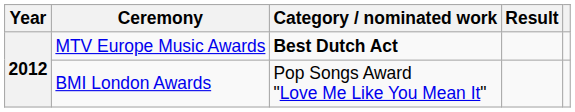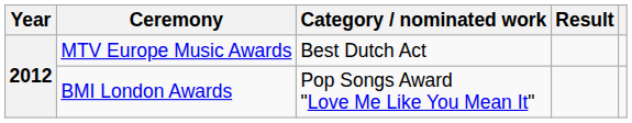MTV Europe Music Awards | Category / nominated work: bold -> normal
